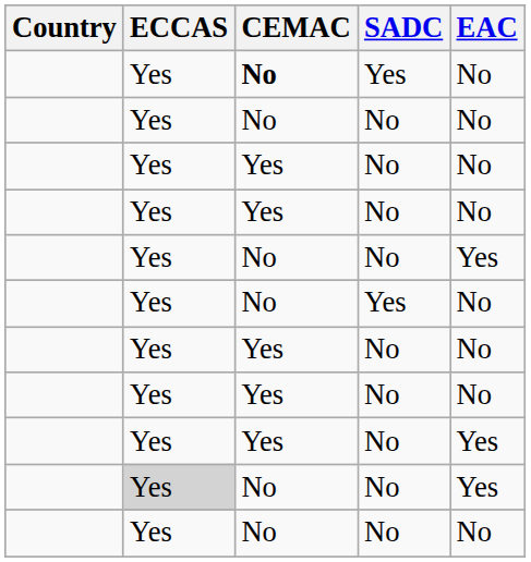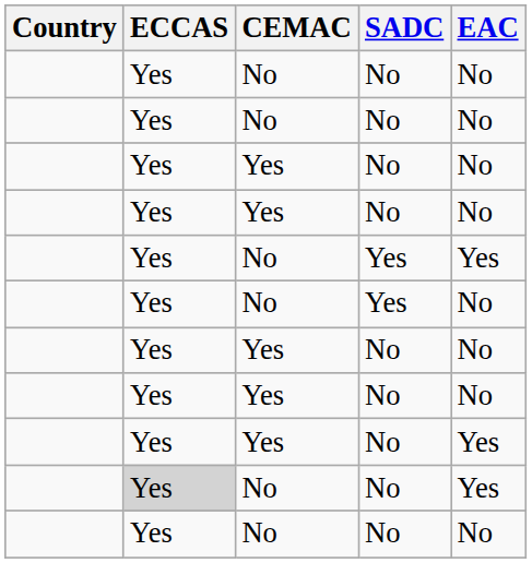row 2 | CEMAC: bold -> normal
row 2 | SADC: Yes -> No
row 6 | SADC: No -> Yes
